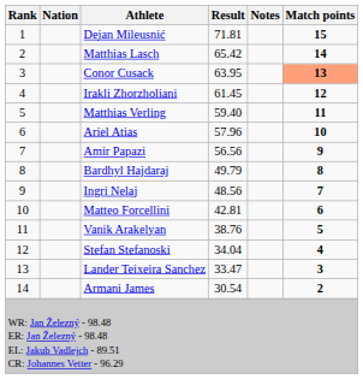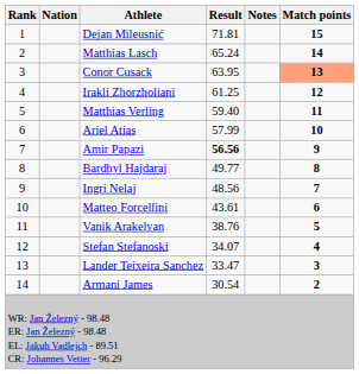Matthias Lasch | Result: 65.42 -> 65.24
Irakli Zhorzholiani | Result: 61.45 -> 61.25
Ariel Atias | Result: 57.96 -> 57.99
Amir Papazi | Result: normal -> bold
Bardhyl Hajdaraj | Result: 49.79 -> 49.77
Matteo Forcellini | Result: 42.81 -> 43.61
Stefan Stefanoski | Result: 34.04 -> 34.07
